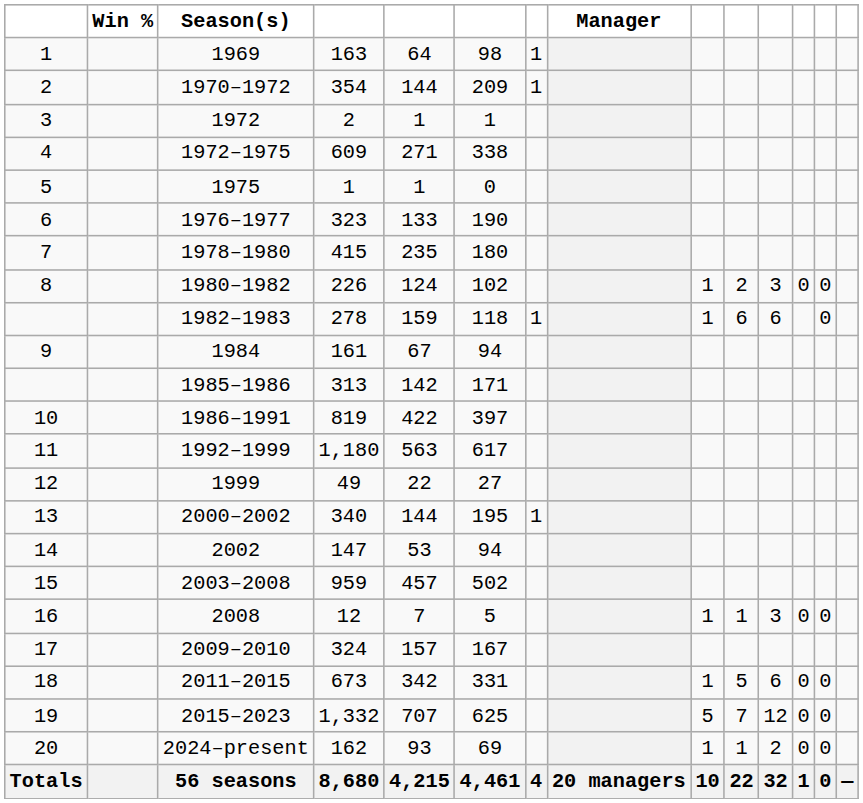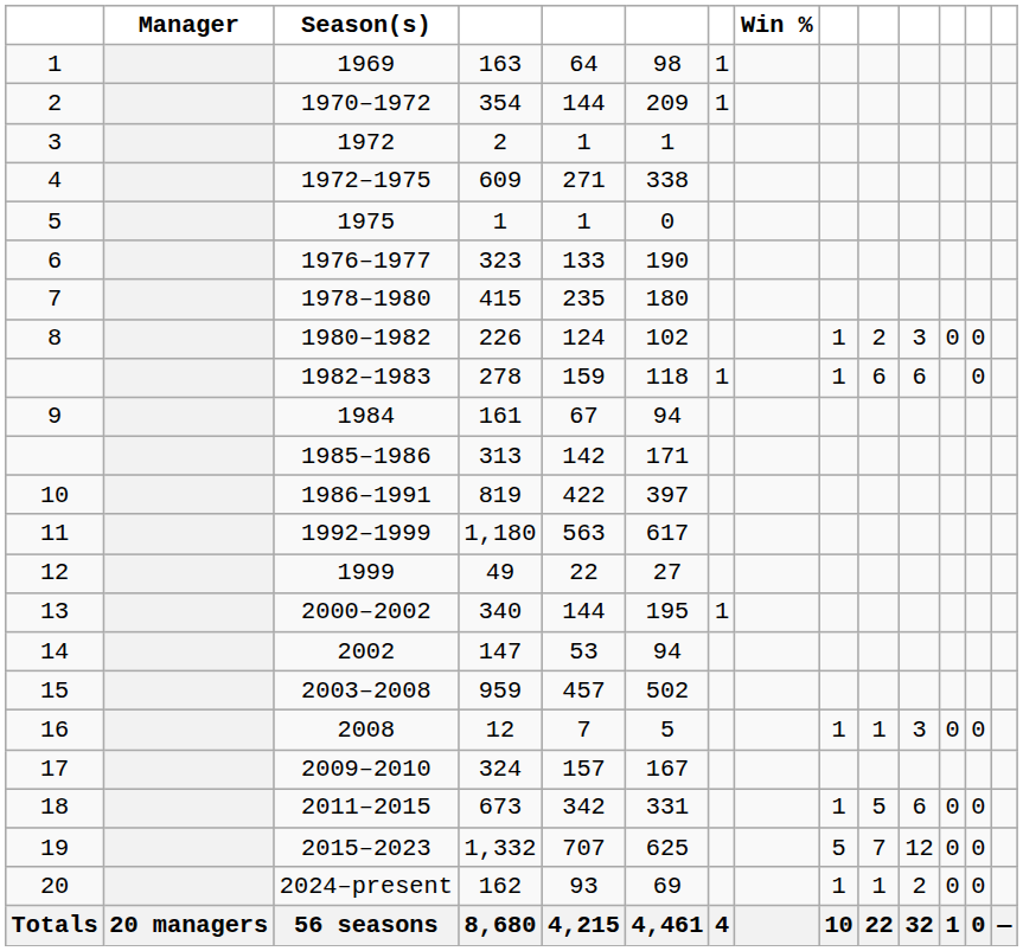columns swapped: Manager <-> Win %
